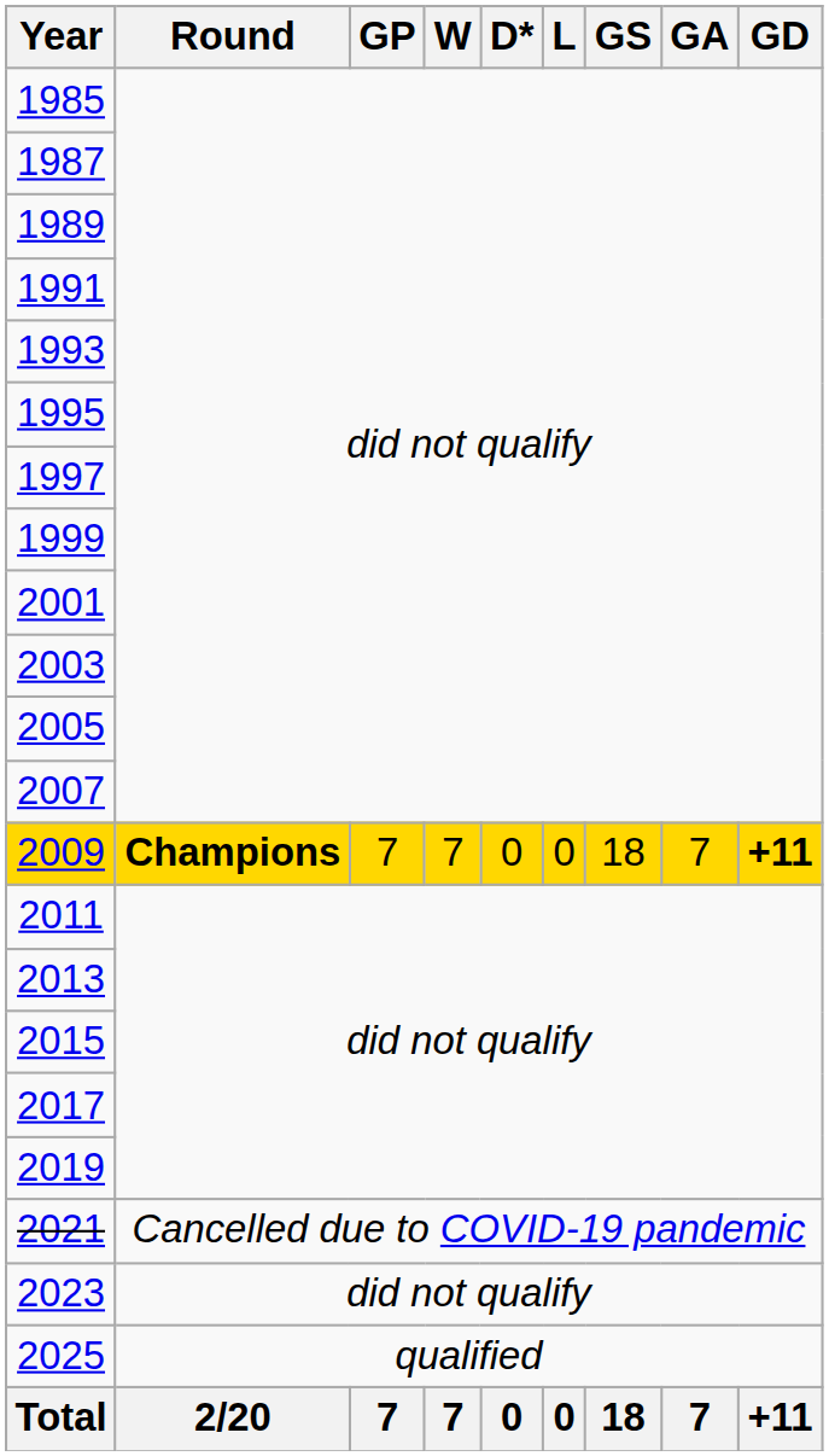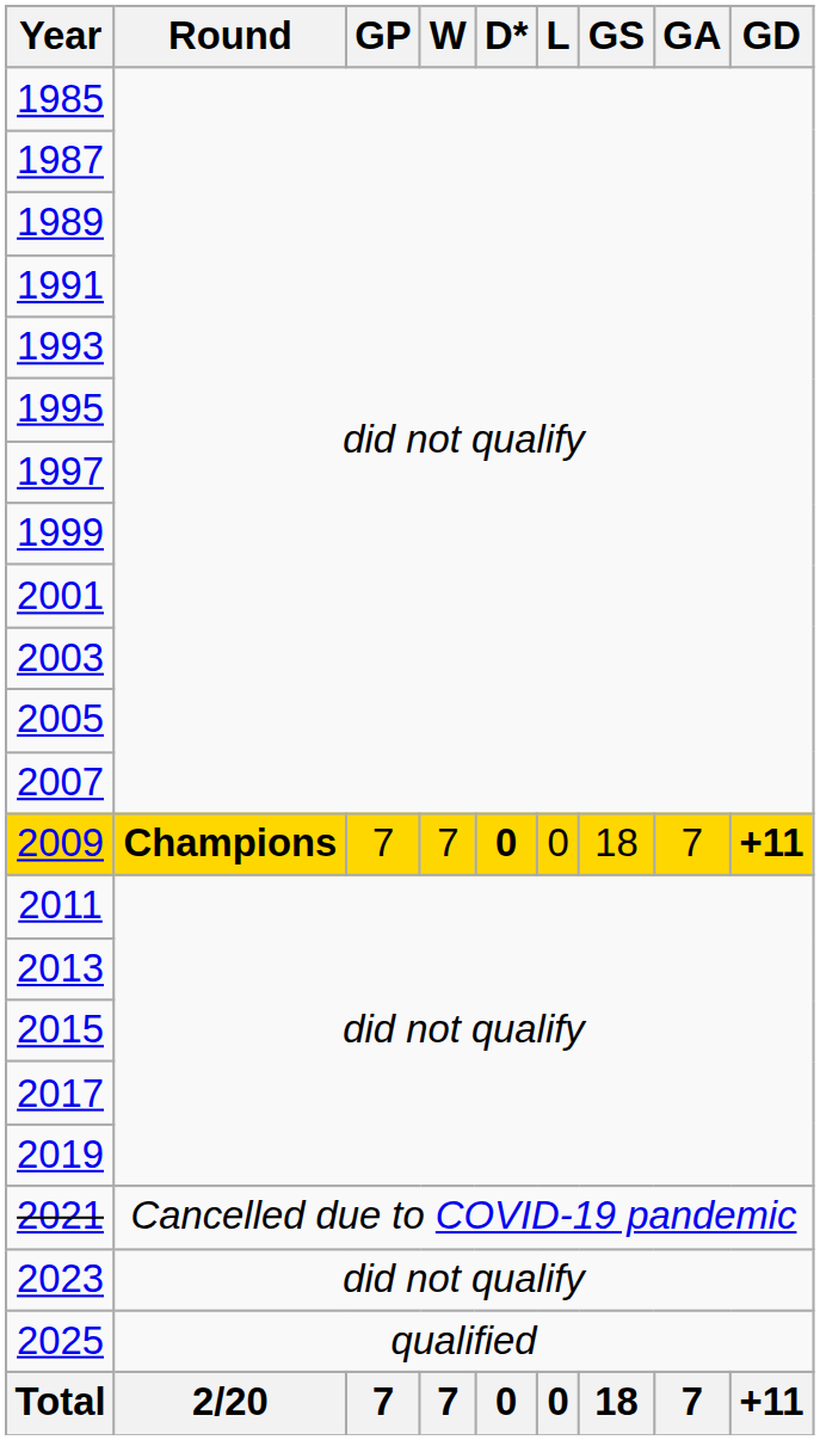2009 | D*: normal -> bold
